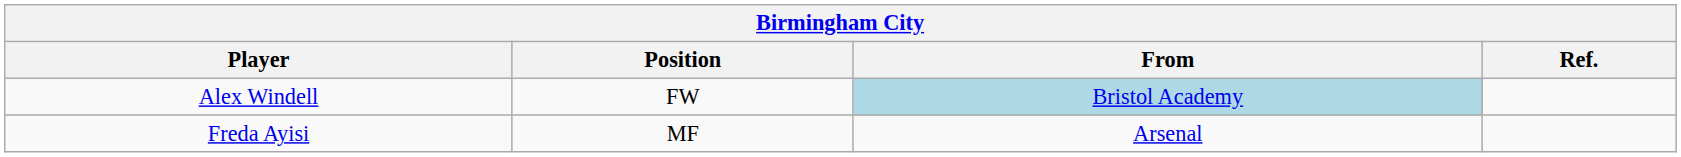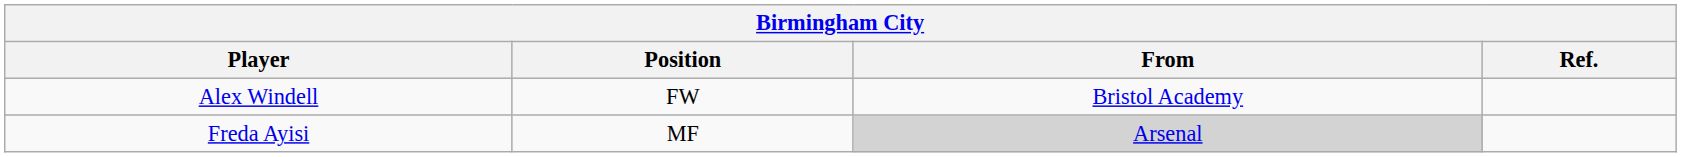Alex Windell | From: lightblue background -> no background
Freda Ayisi | From: no background -> lightgrey background
